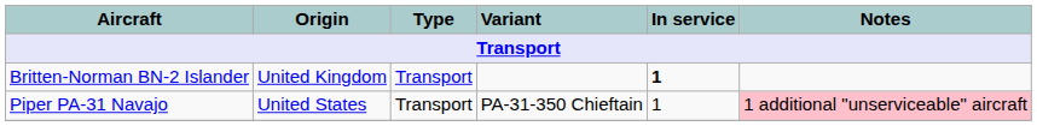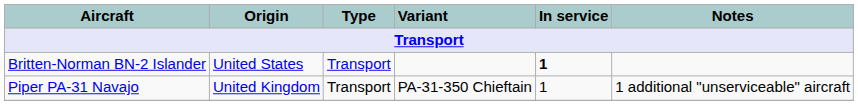Britten-Norman BN-2 Islander | Origin: United Kingdom -> United States
Piper PA-31 Navajo | Origin: United States -> United Kingdom
Piper PA-31 Navajo | Notes: pink background -> no background
